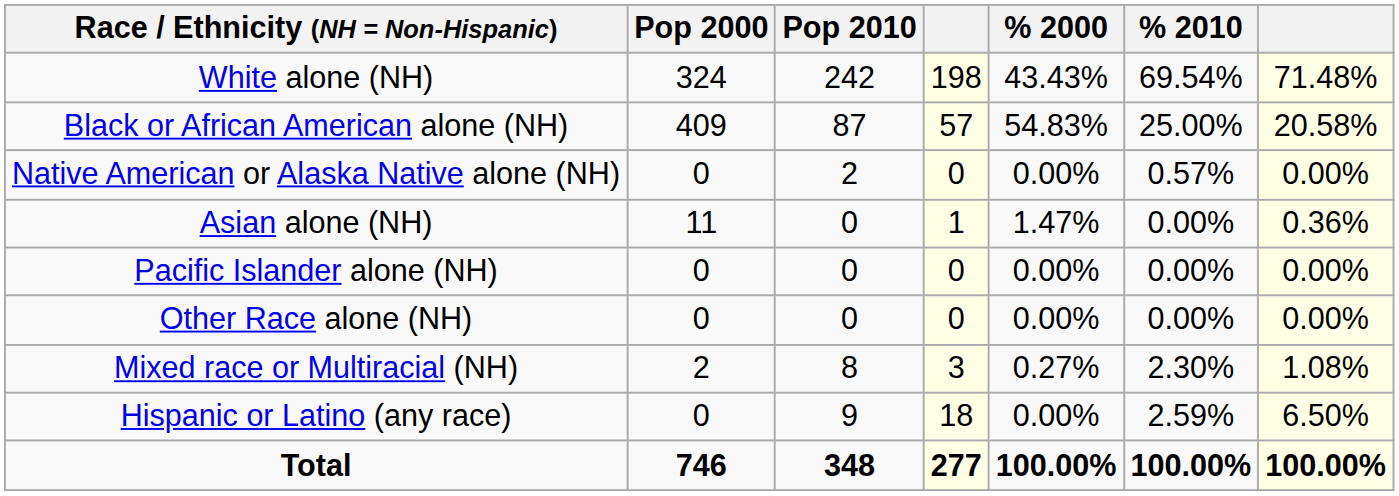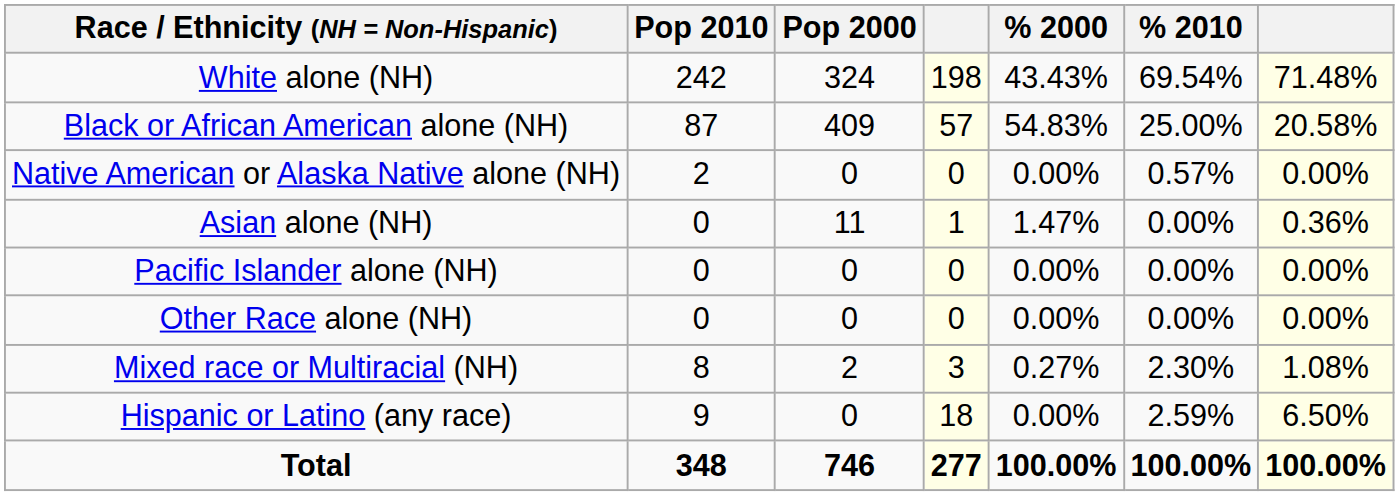columns swapped: Pop 2000 <-> Pop 2010
